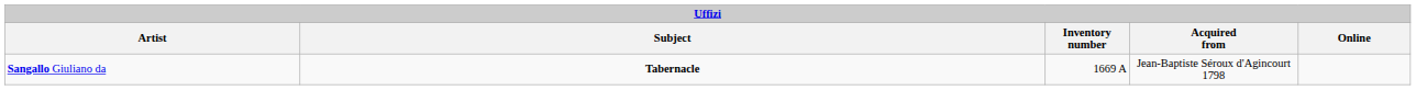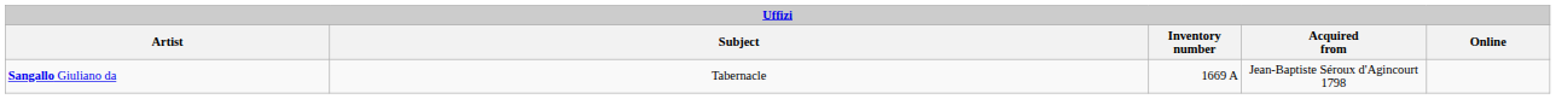Sangallo Giuliano da | Subject: bold -> normal
